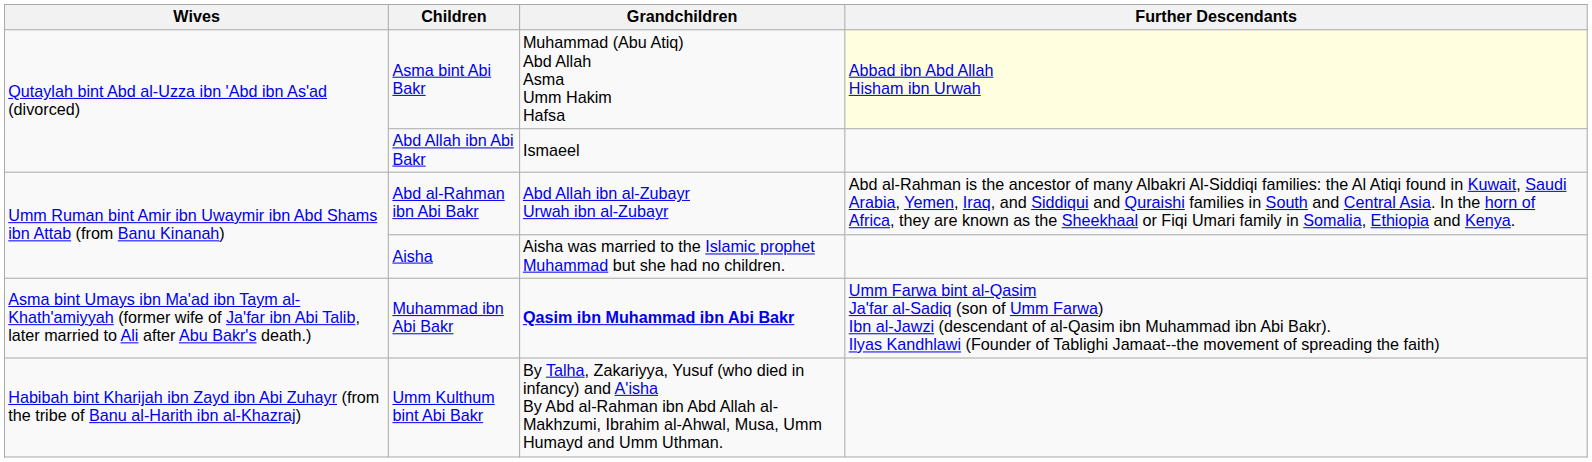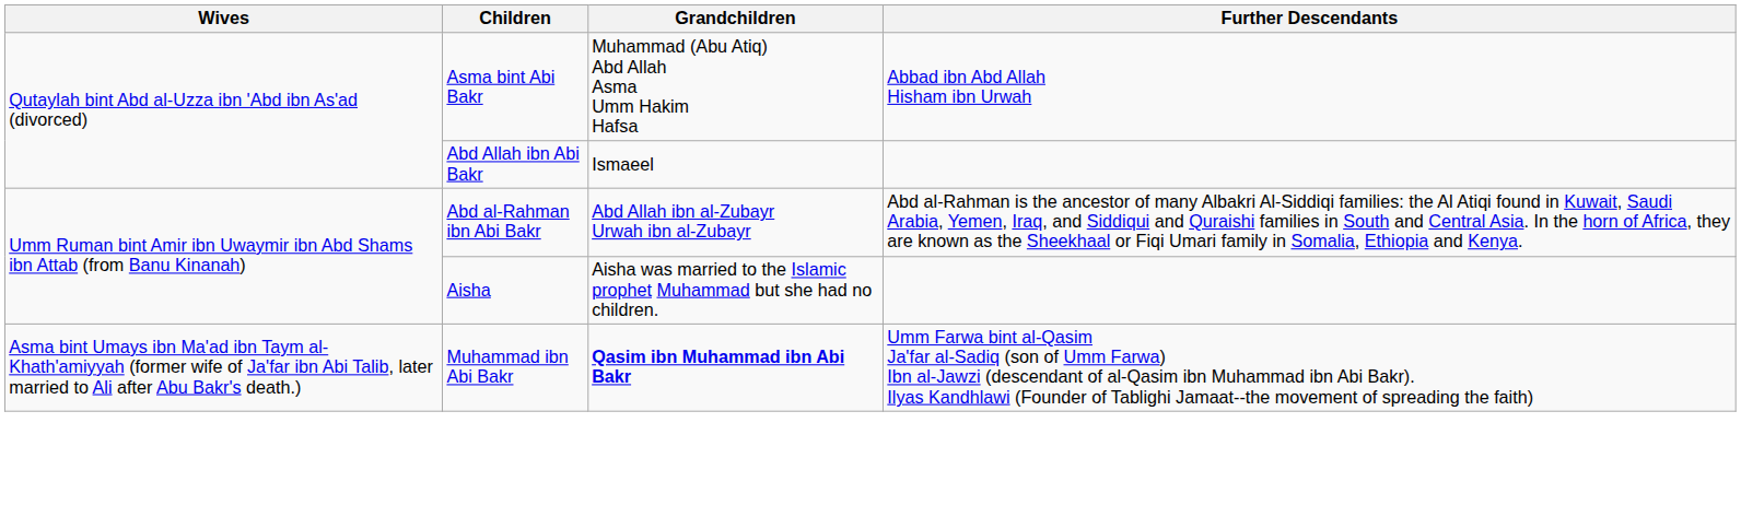Asma bint Abi Bakr | Further Descendants: lightyellow background -> no background
- row: Habibah bint Kharijah ibn Zayd ibn Abi Zuhayr (from the tribe of Banu al-Harith ibn al-Khazraj) | Umm Kulthum bint Abi Bakr | By Talha, Zakariyya, Yusuf (who died in infancy) and A'isha By Abd al-Rahman ibn Abd Allah al-Makhzumi, Ibrahim al-Ahwal, Musa, Umm Humayd and Umm Uthman.
